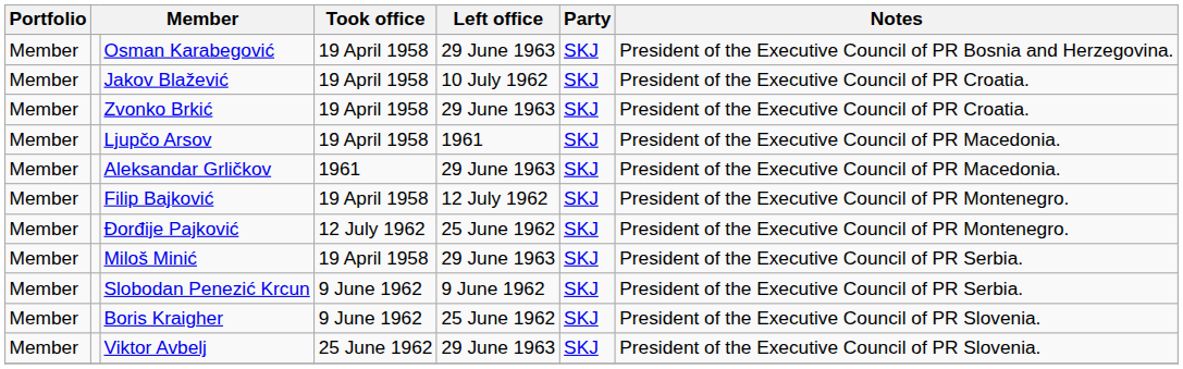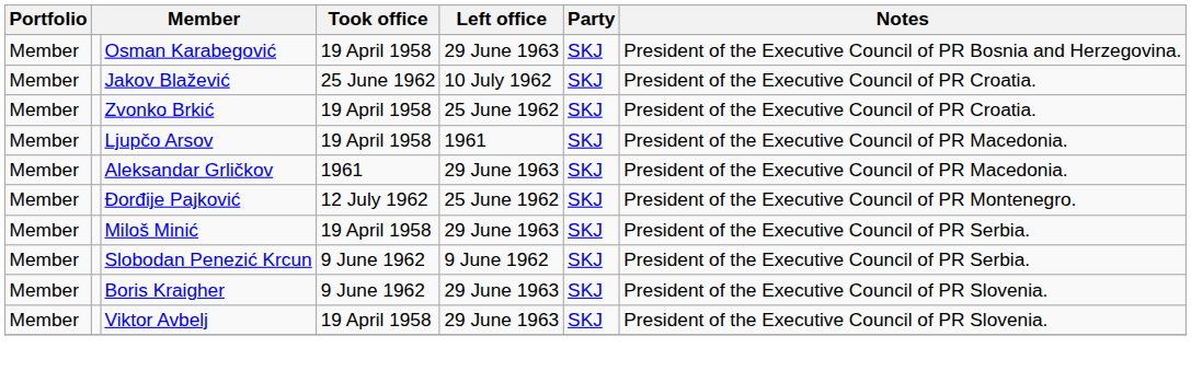Jakov Blažević | Took office: 19 April 1958 -> 25 June 1962
Zvonko Brkić | Left office: 29 June 1963 -> 25 June 1962
- row: Member | Filip Bajković | 19 April 1958 | 12 July 1962 | SKJ | President of the Executive Council of PR Montenegro.
Boris Kraigher | Left office: 25 June 1962 -> 29 June 1963
Viktor Avbelj | Took office: 25 June 1962 -> 19 April 1958
